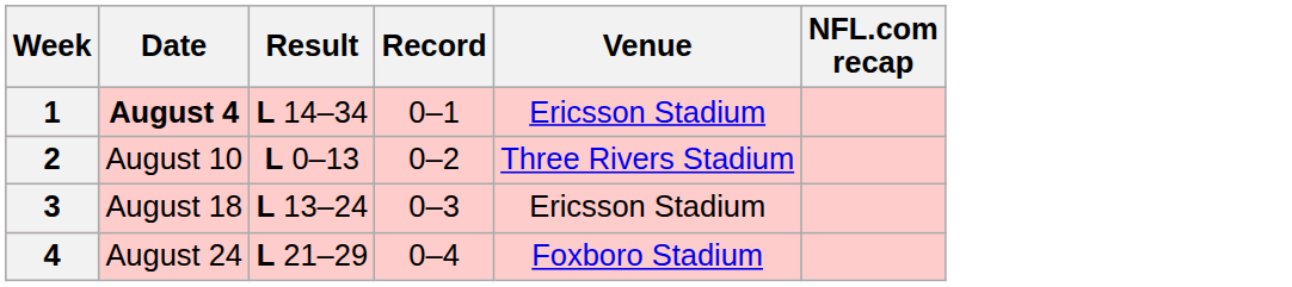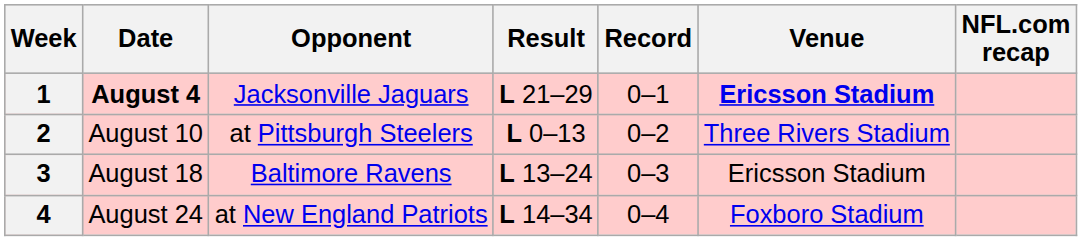+ column: Opponent | Jacksonville Jaguars | at Pittsburgh Steelers | Baltimore Ravens | at New England Patriots
1 | Result: L 14–34 -> L 21–29
1 | Venue: normal -> bold
4 | Result: L 21–29 -> L 14–34
